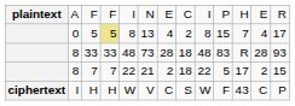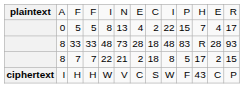row 2 | column 4: khaki background -> no background
row 2 | column 9: 8 -> 22
row 4 | column 9: 22 -> 8
